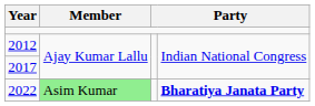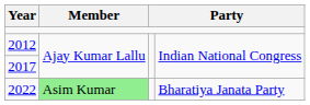2022 | column 4: bold -> normal
